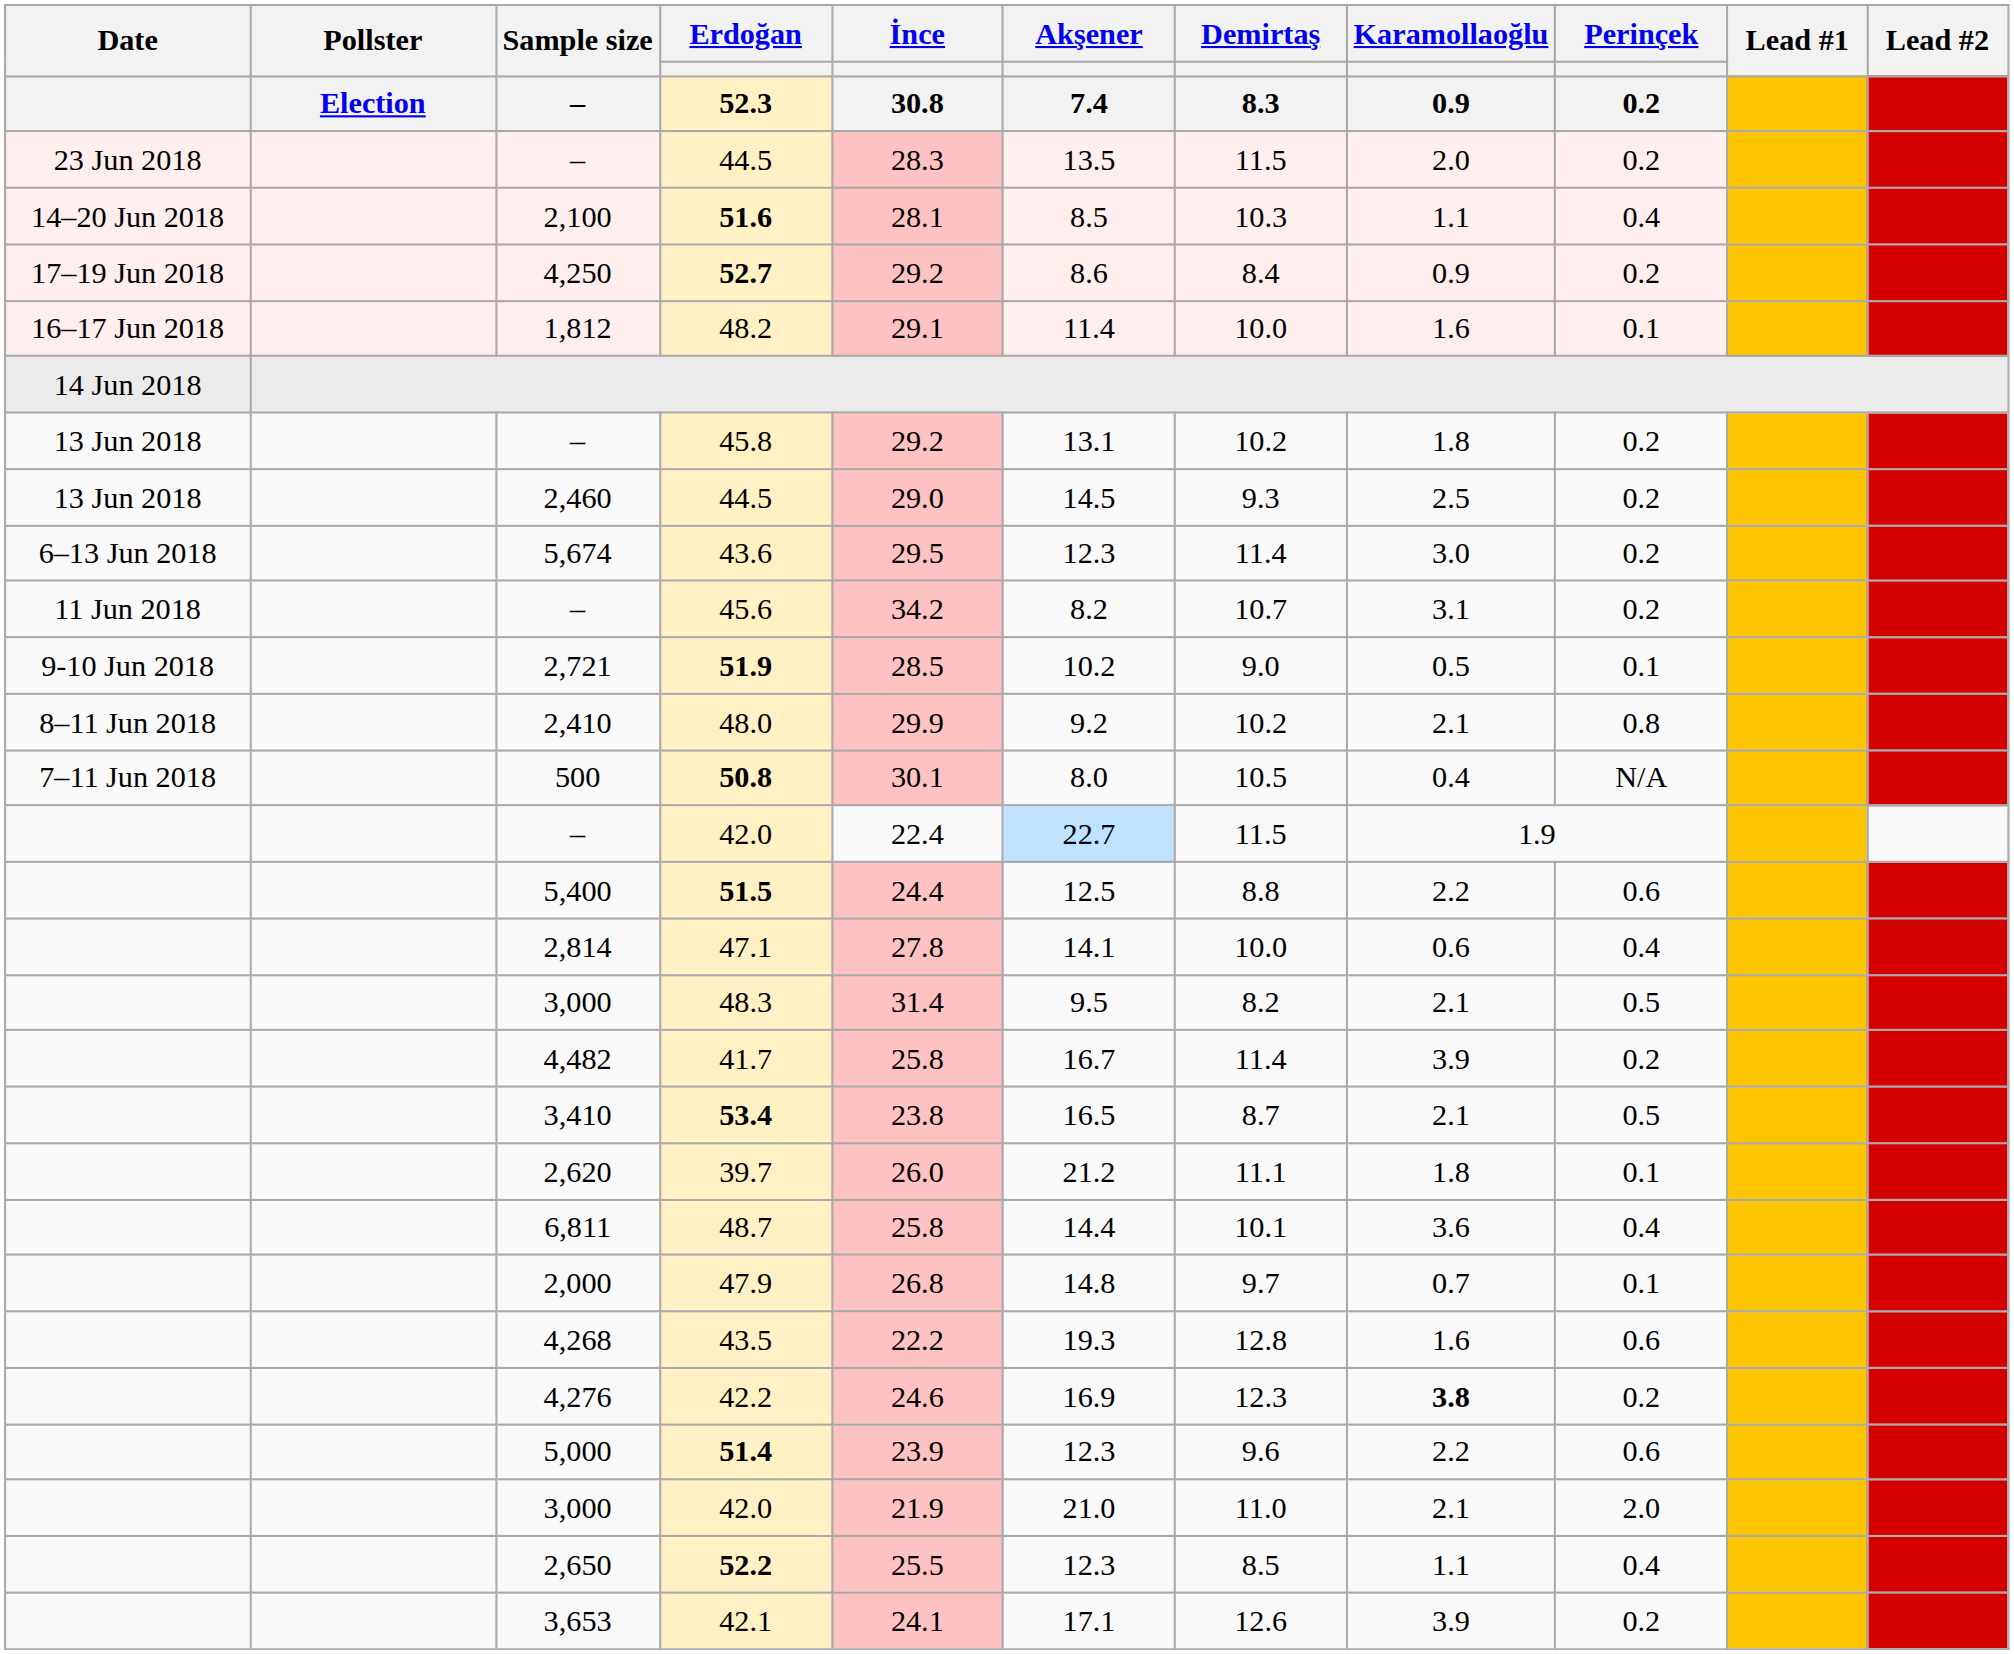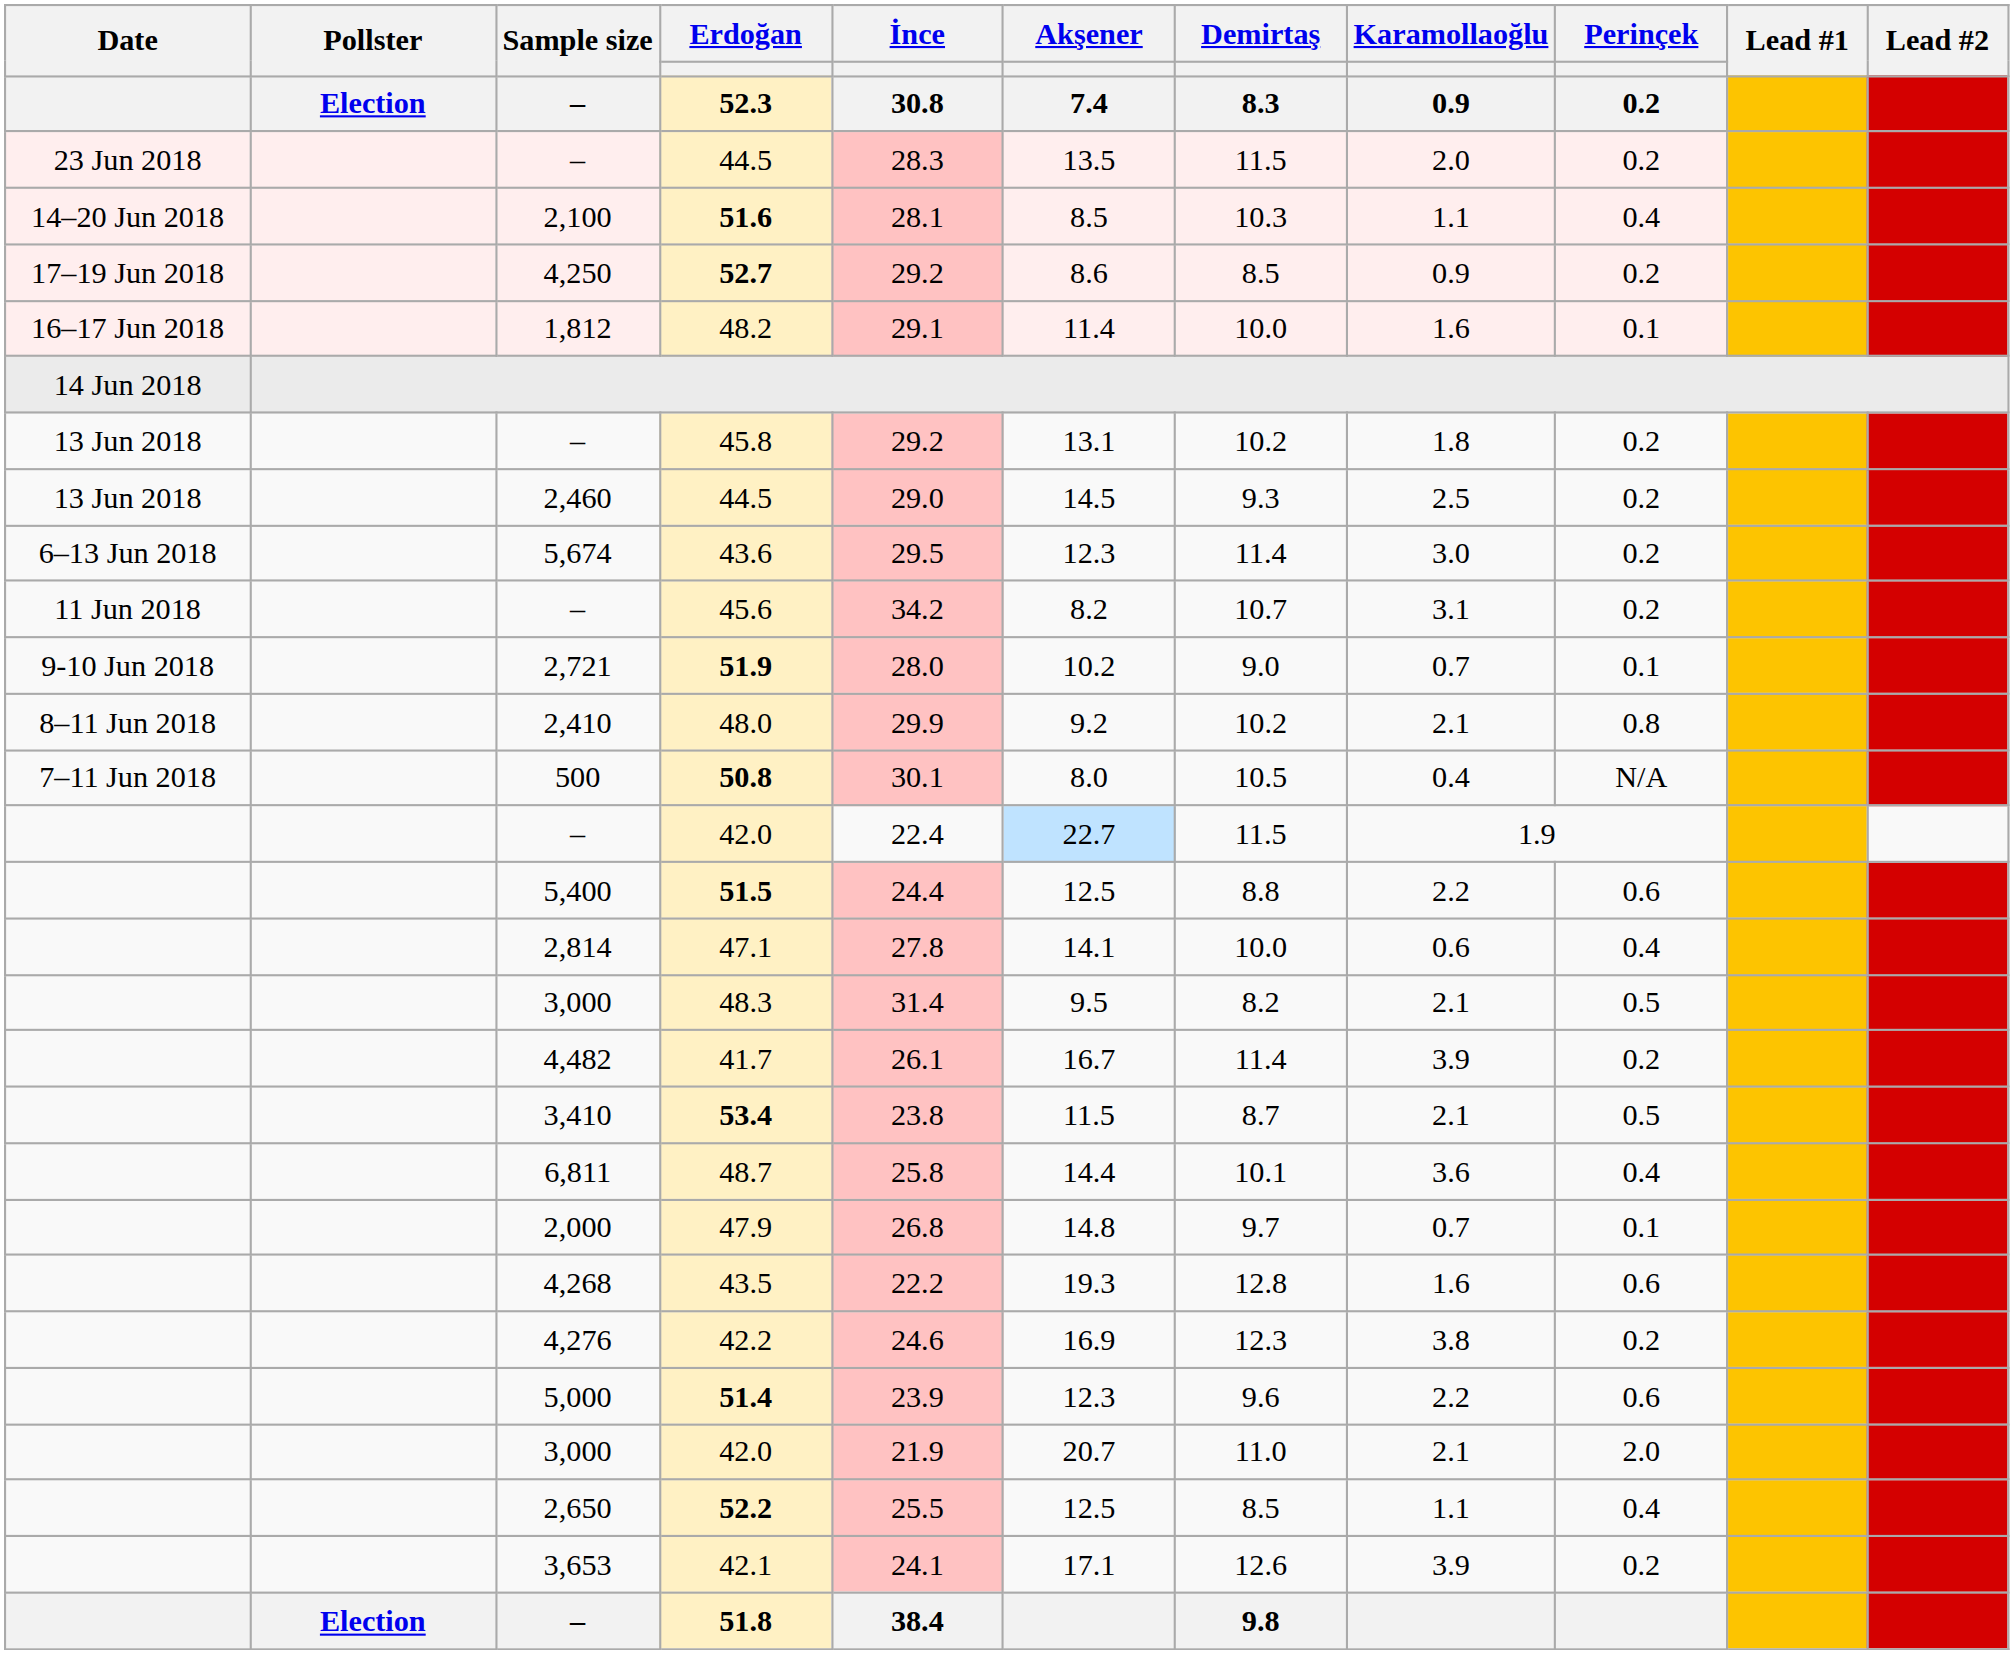52.7 | Demirtaş / 8.3: 8.4 -> 8.5
51.9 | İnce / 30.8: 28.5 -> 28.0
51.9 | Karamollaoğlu / 0.9: 0.5 -> 0.7
41.7 | İnce / 30.8: 25.8 -> 26.1
53.4 | Akşener / 7.4: 16.5 -> 11.5
- row: 2,620 | 39.7 | 26.0 | 21.2 | 11.1 | 1.8 | 0.1
42.2 | Karamollaoğlu / 0.9: bold -> normal
3,000 / 42.0 | Akşener / 7.4: 21.0 -> 20.7
52.2 | Akşener / 7.4: 12.3 -> 12.5
+ row: Election | – | 51.8 | 38.4 | 9.8
